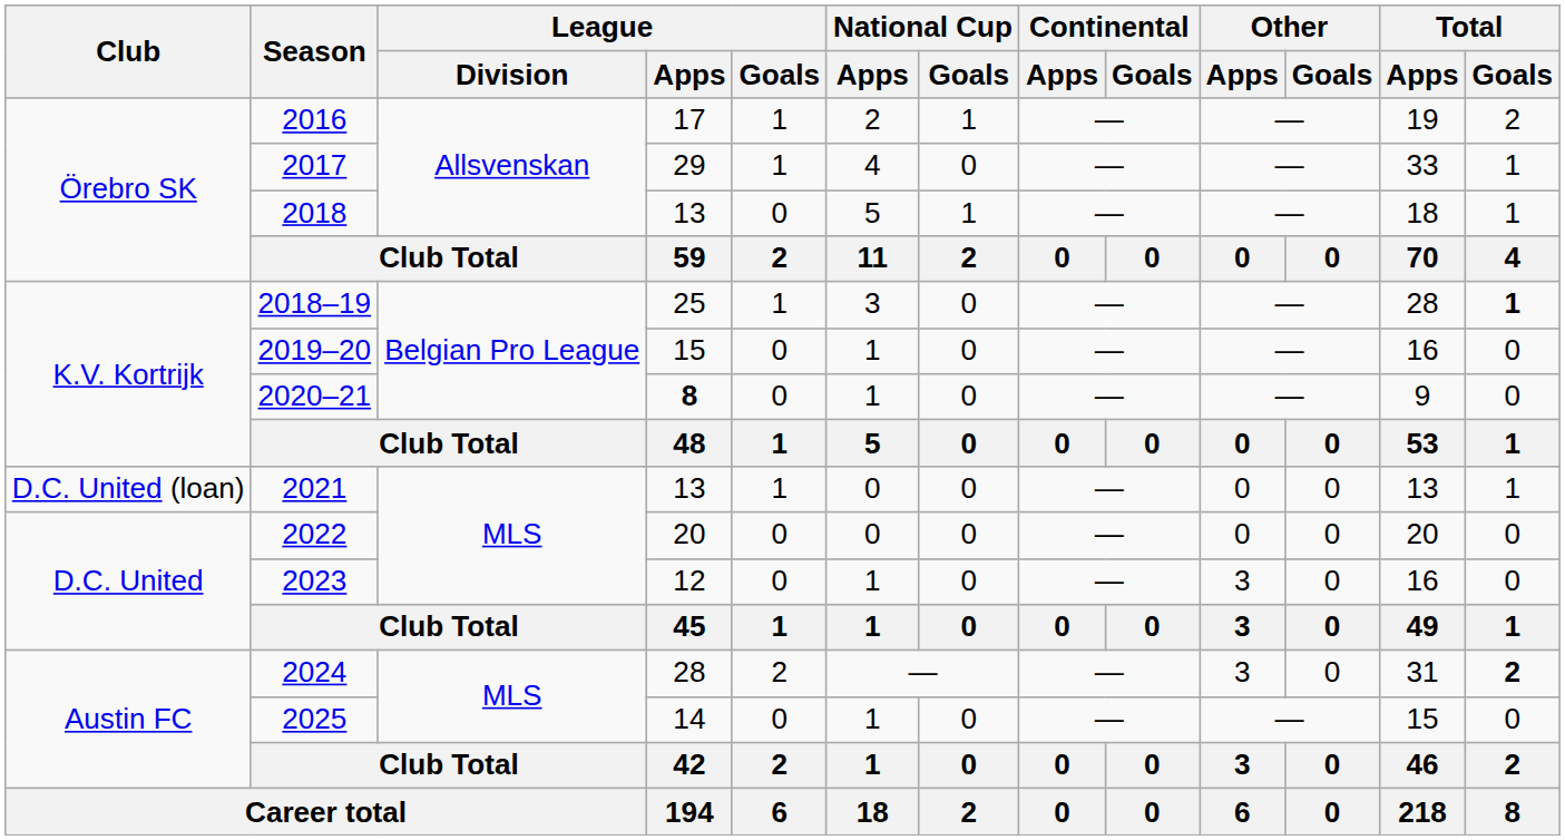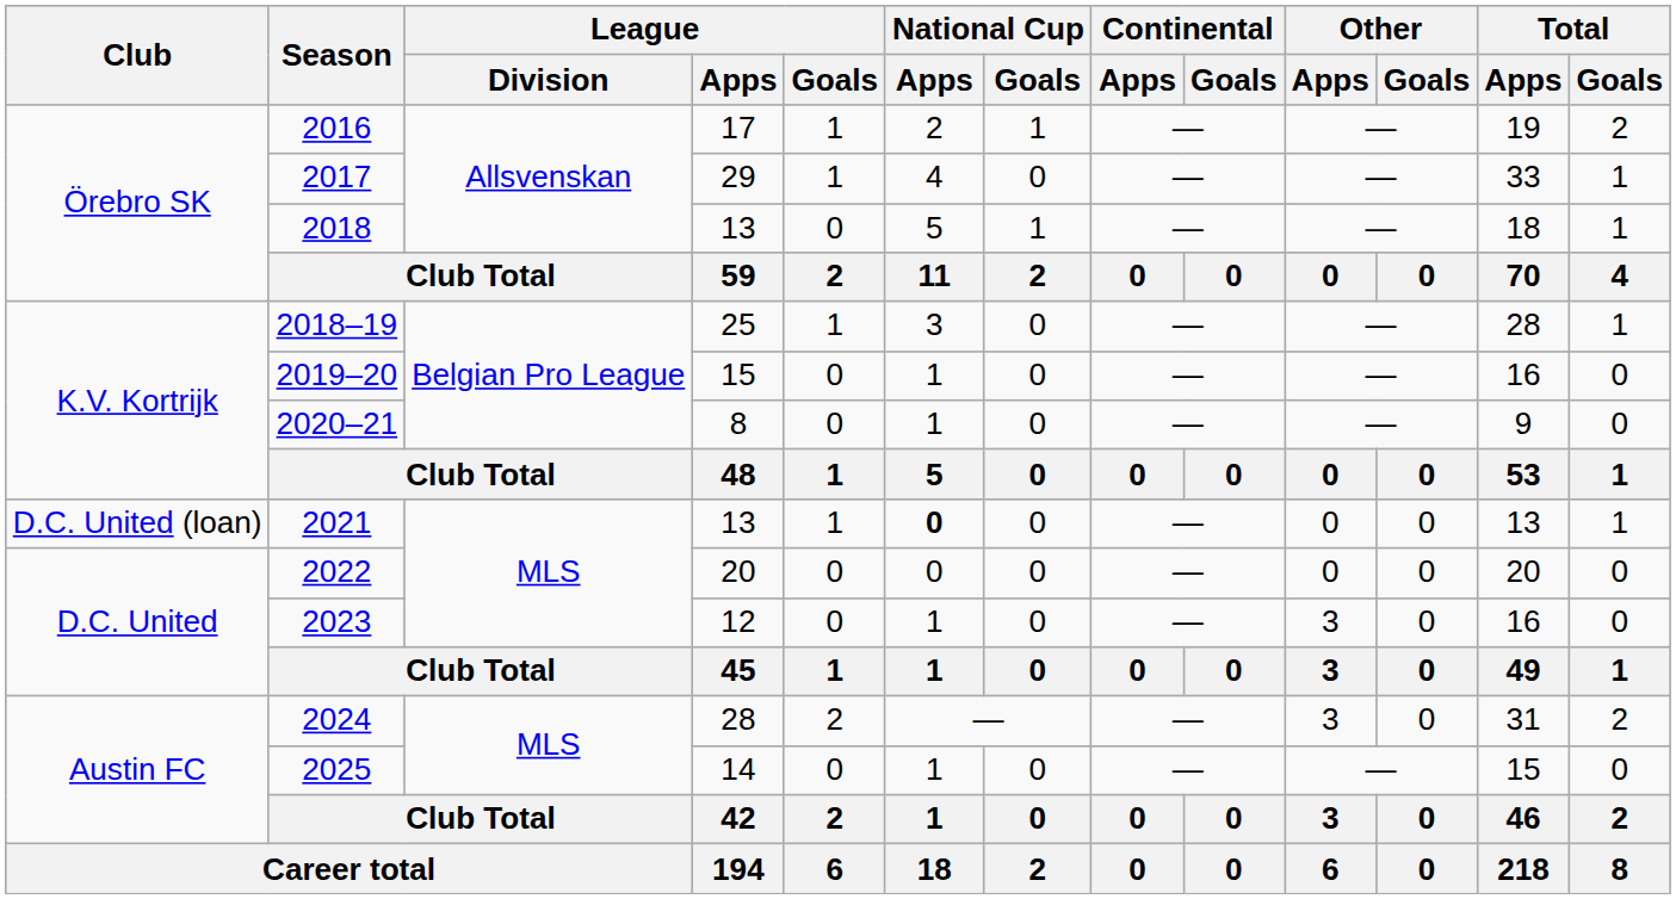2018–19 | Total / Goals: bold -> normal
2020–21 | League / Apps: bold -> normal
2021 | National Cup / Apps: normal -> bold
2024 | Total / Goals: bold -> normal
